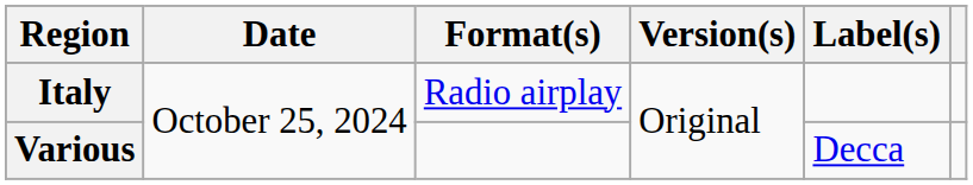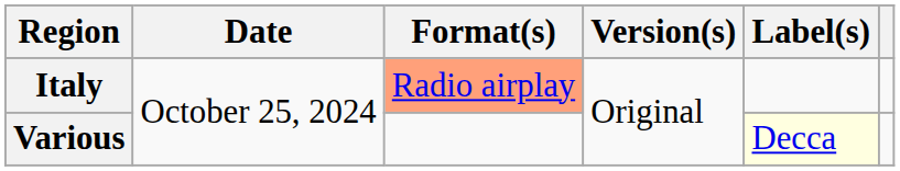Italy | Format(s): no background -> lightsalmon background
Various | Label(s): no background -> lightyellow background
